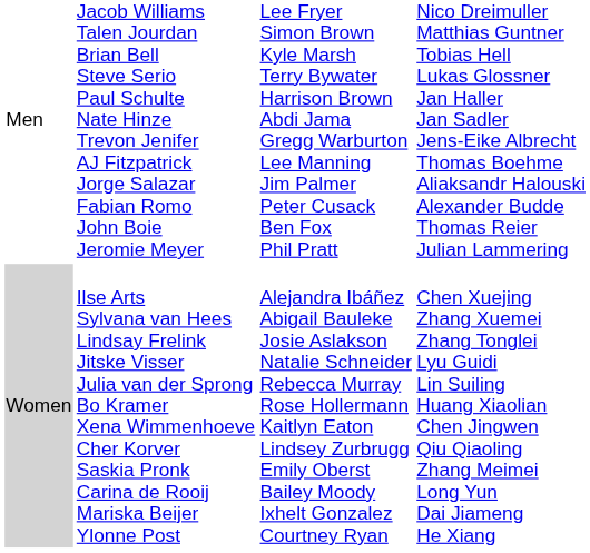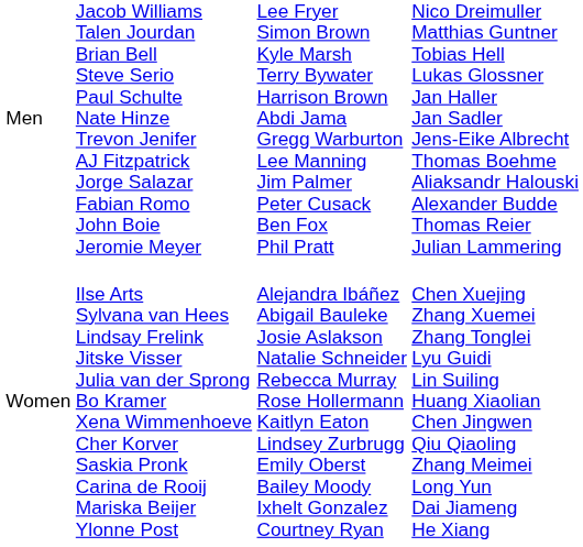Women | column 1: lightgrey background -> no background
